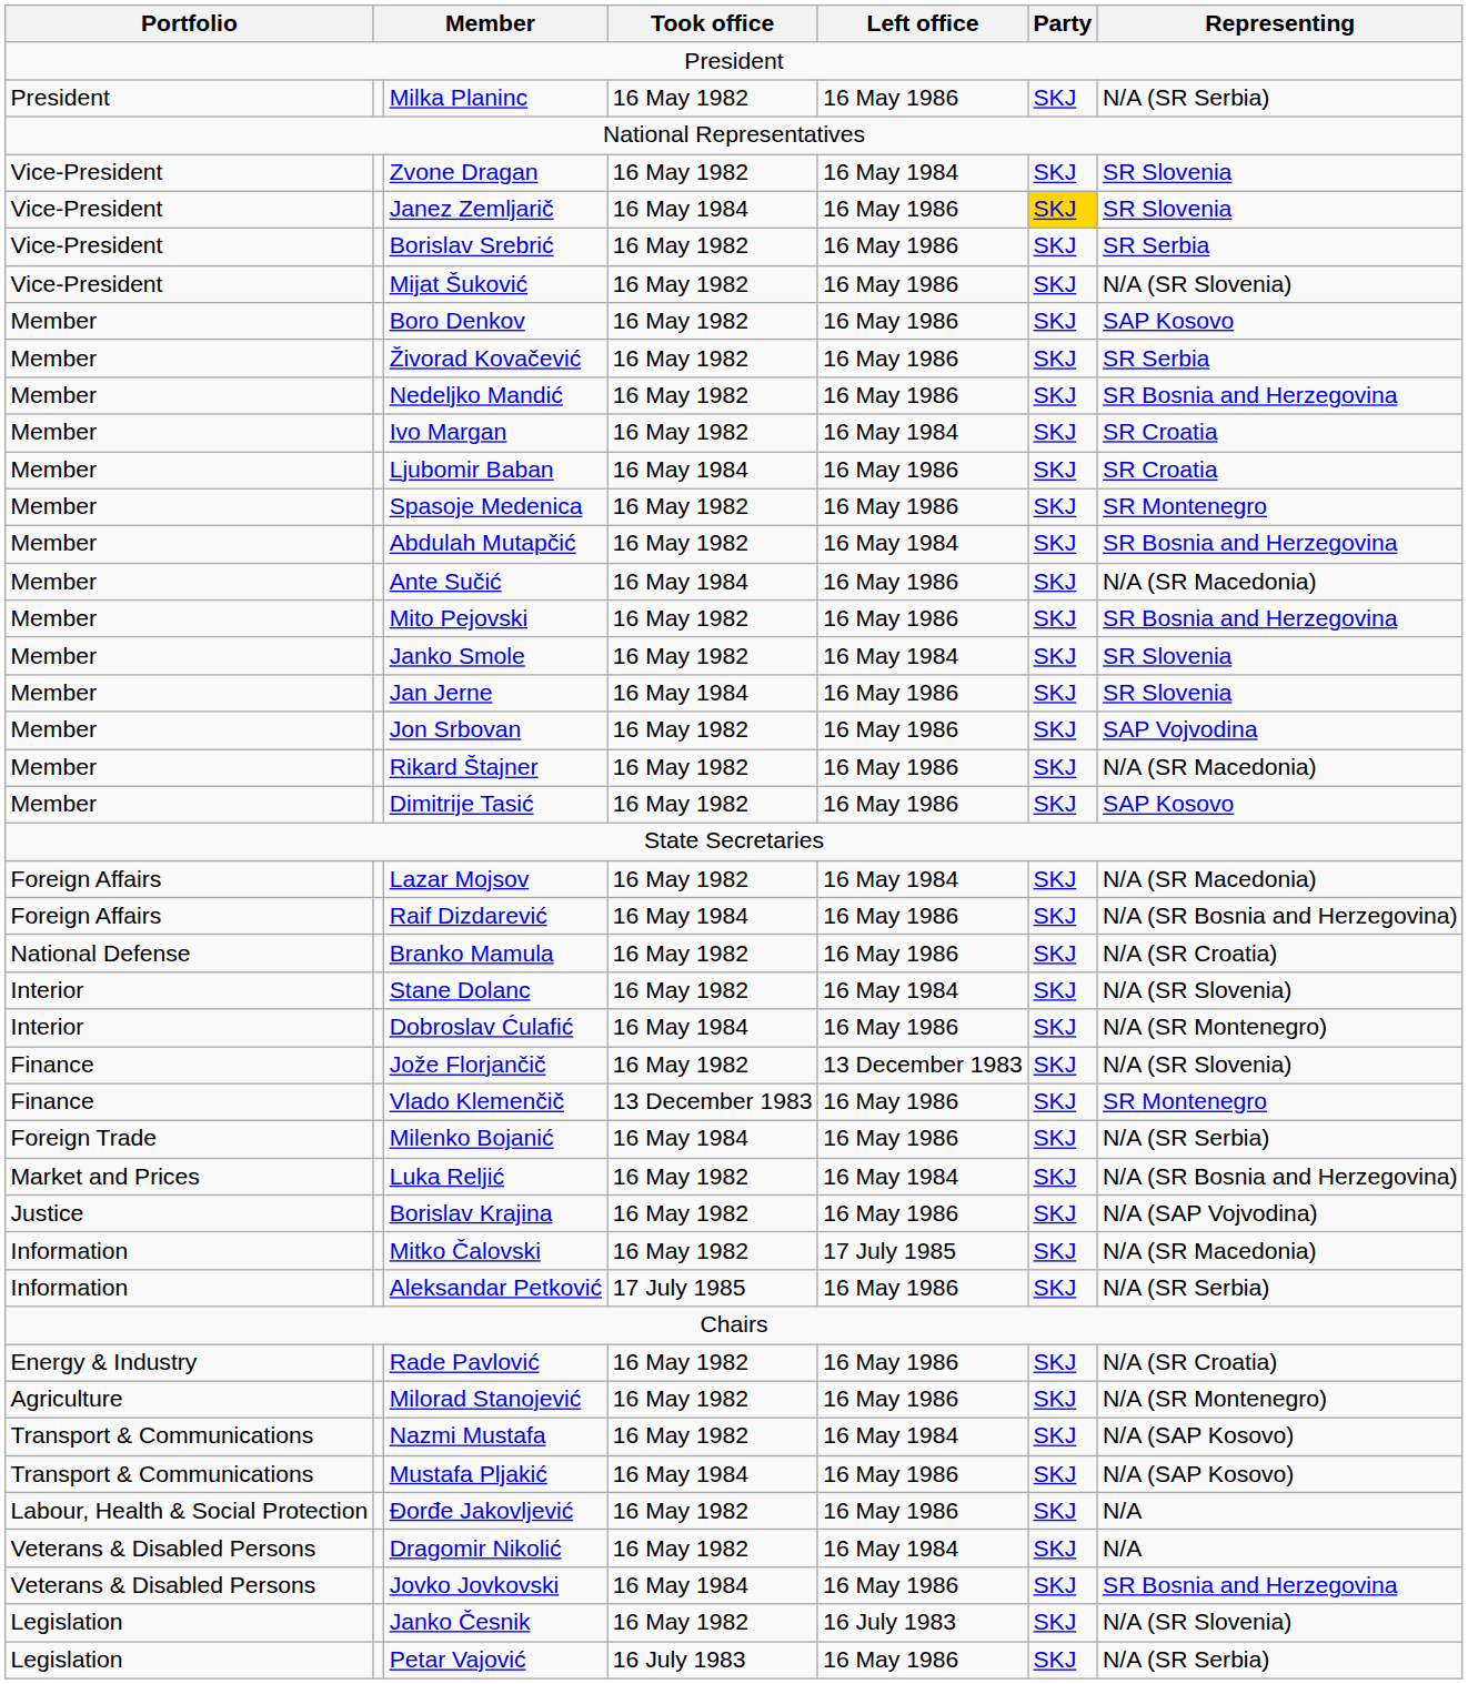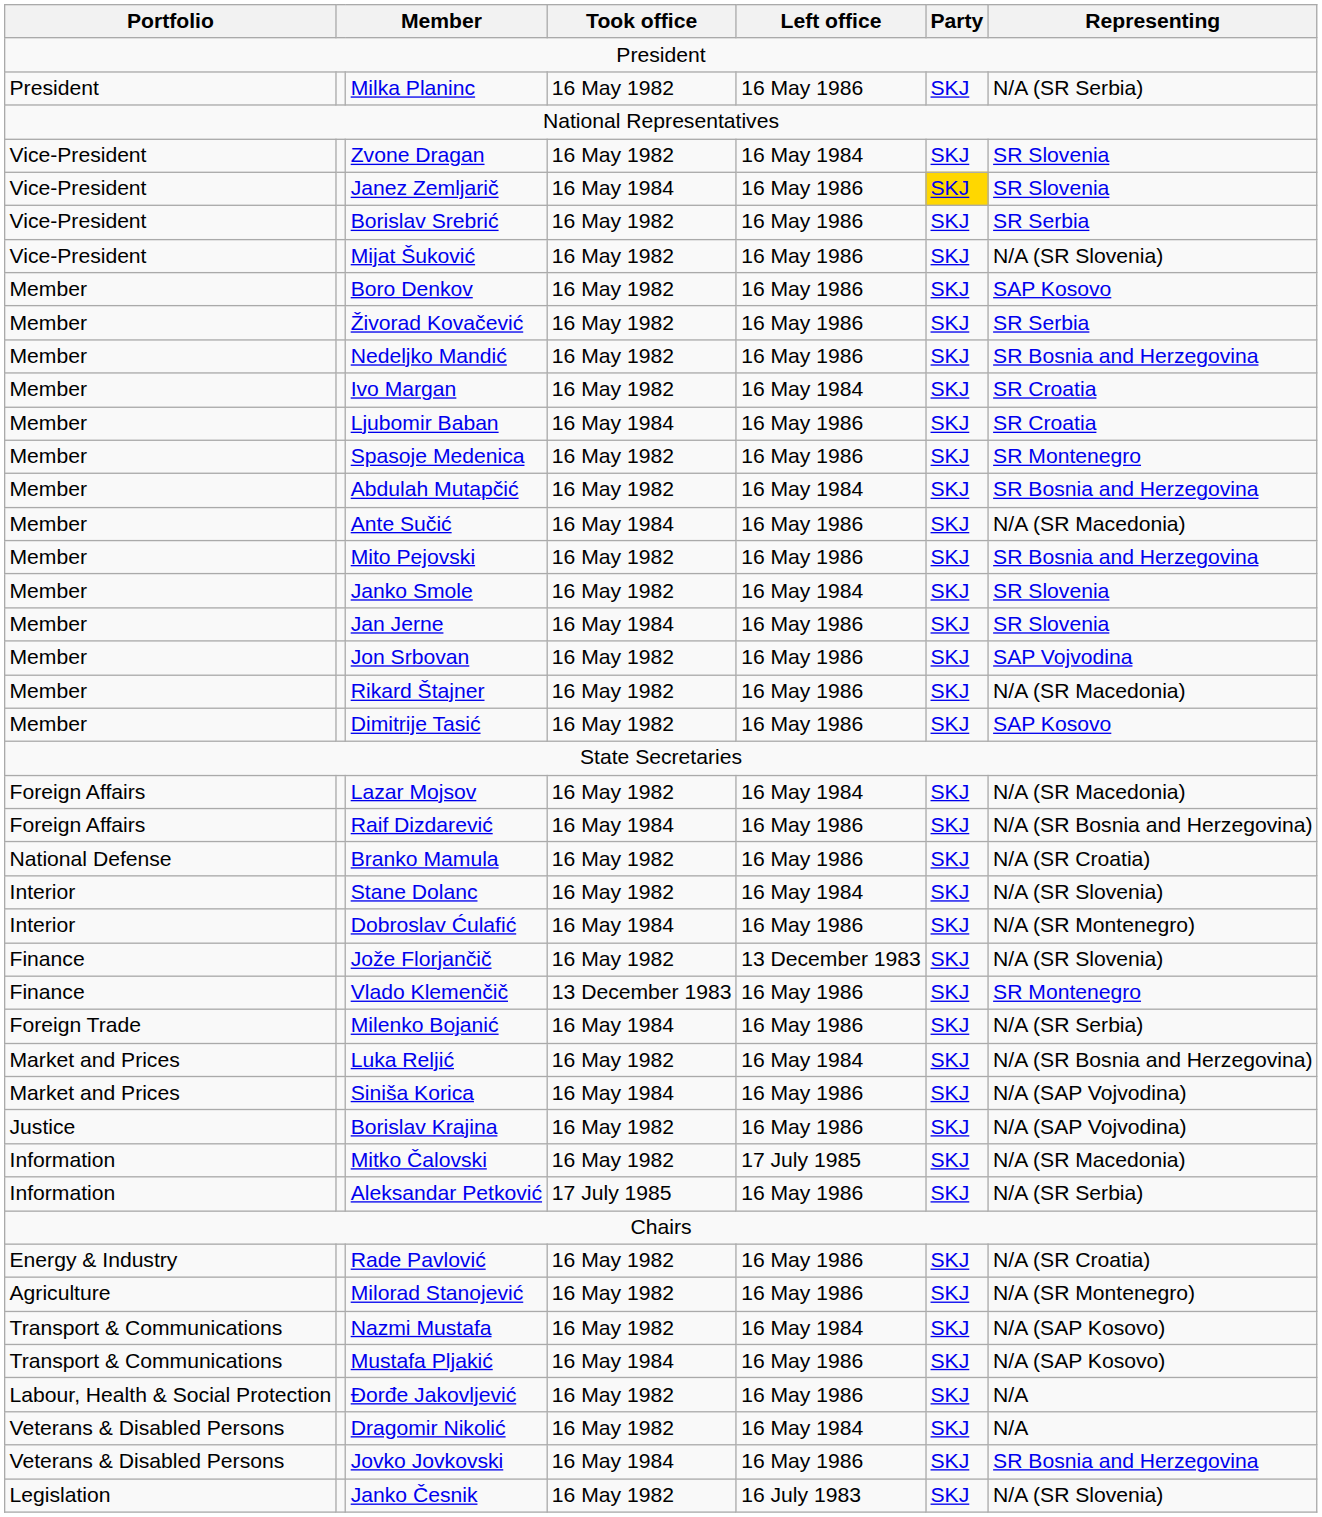+ row: Market and Prices | Siniša Korica | 16 May 1984 | 16 May 1986 | SKJ | N/A (SAP Vojvodina)
- row: Legislation | Petar Vajović | 16 July 1983 | 16 May 1986 | SKJ | N/A (SR Serbia)
